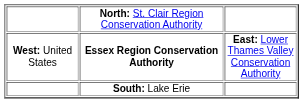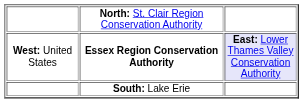West: United States | column 3: no background -> lavender background
